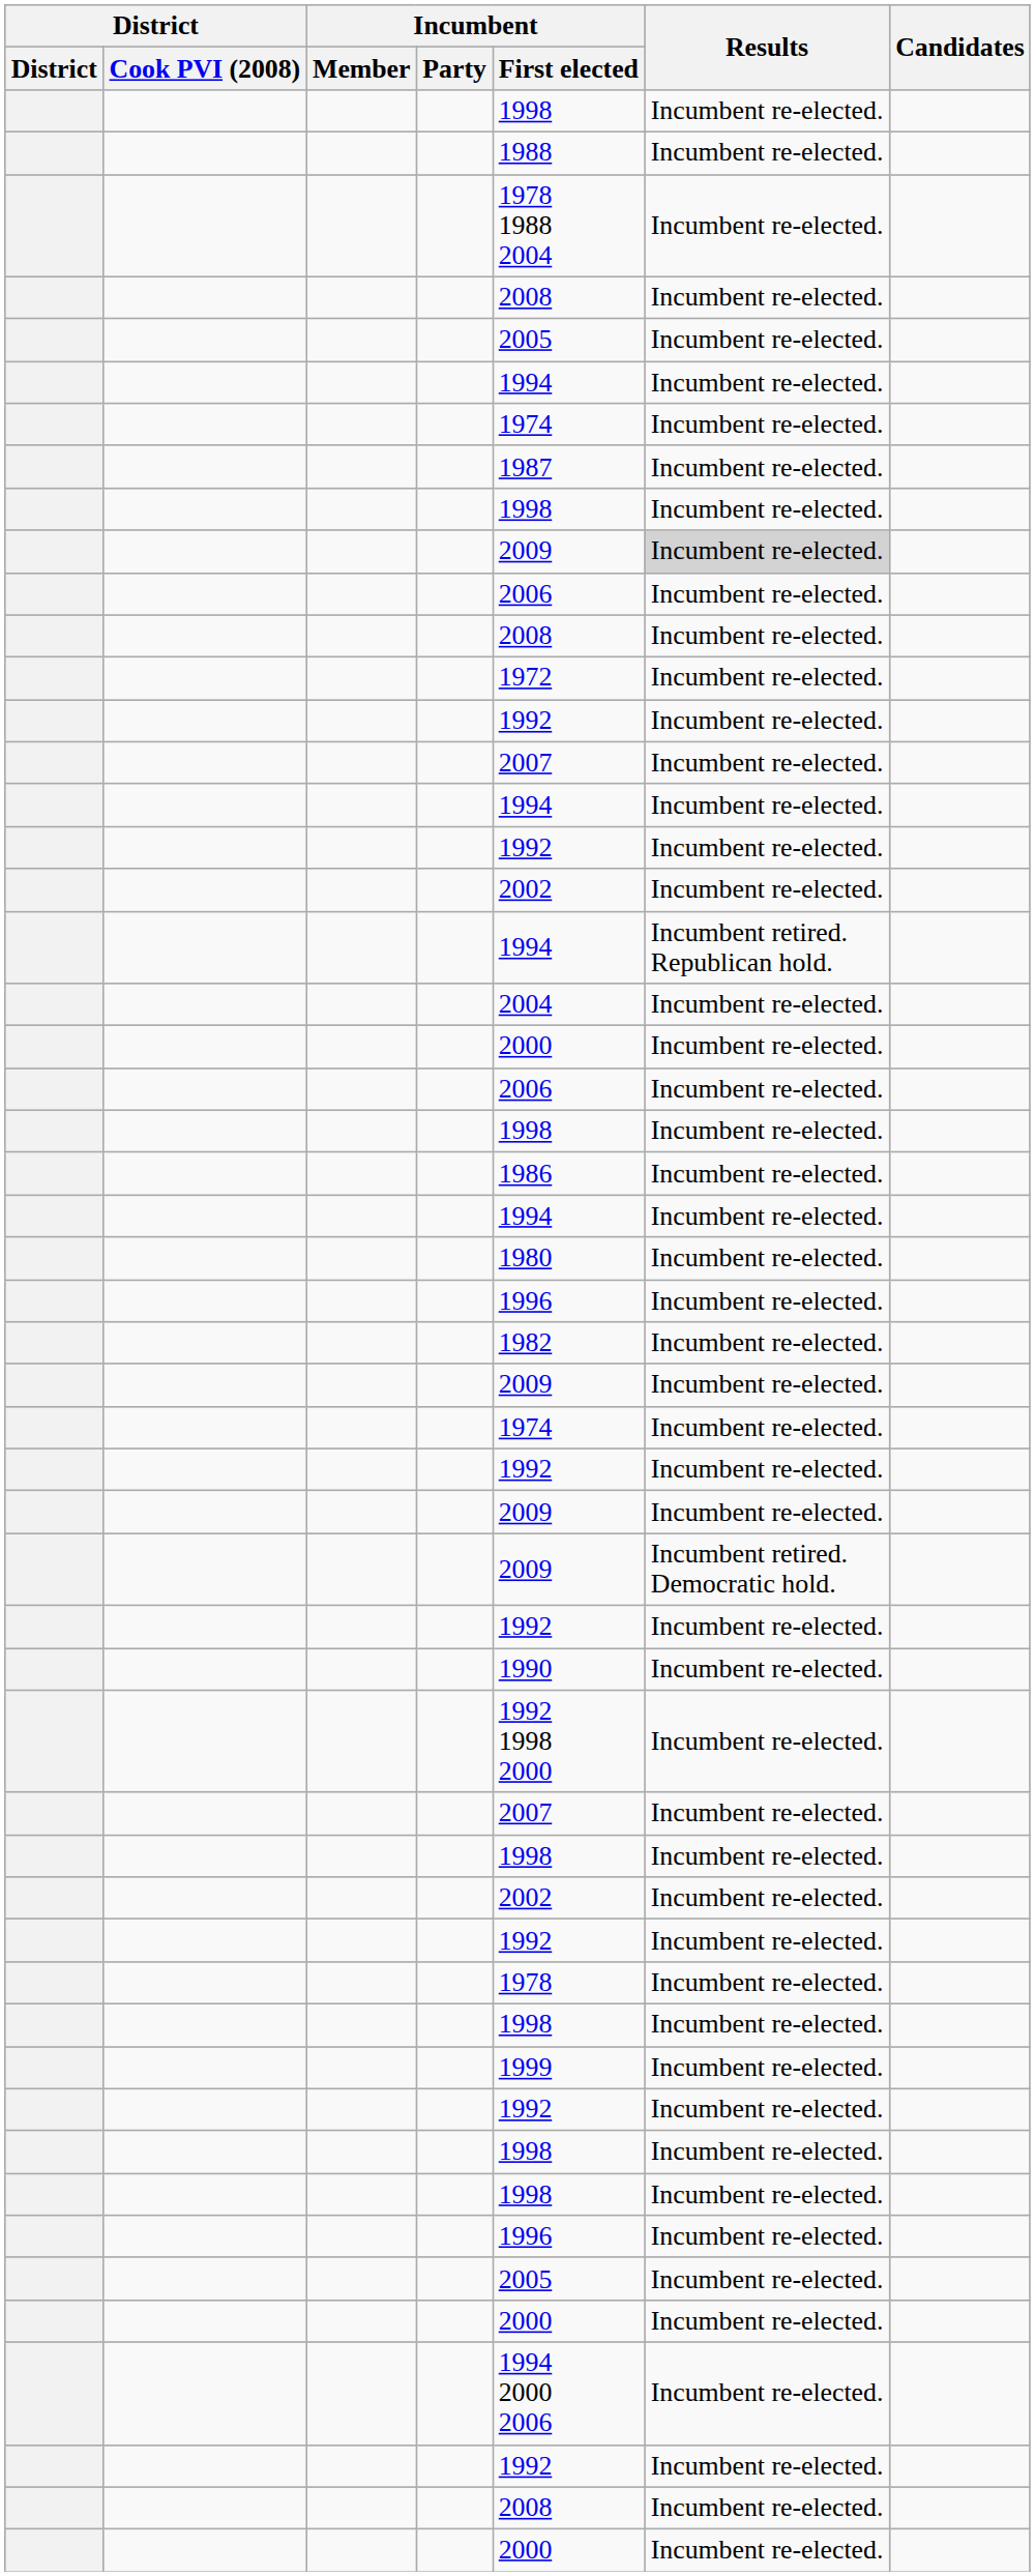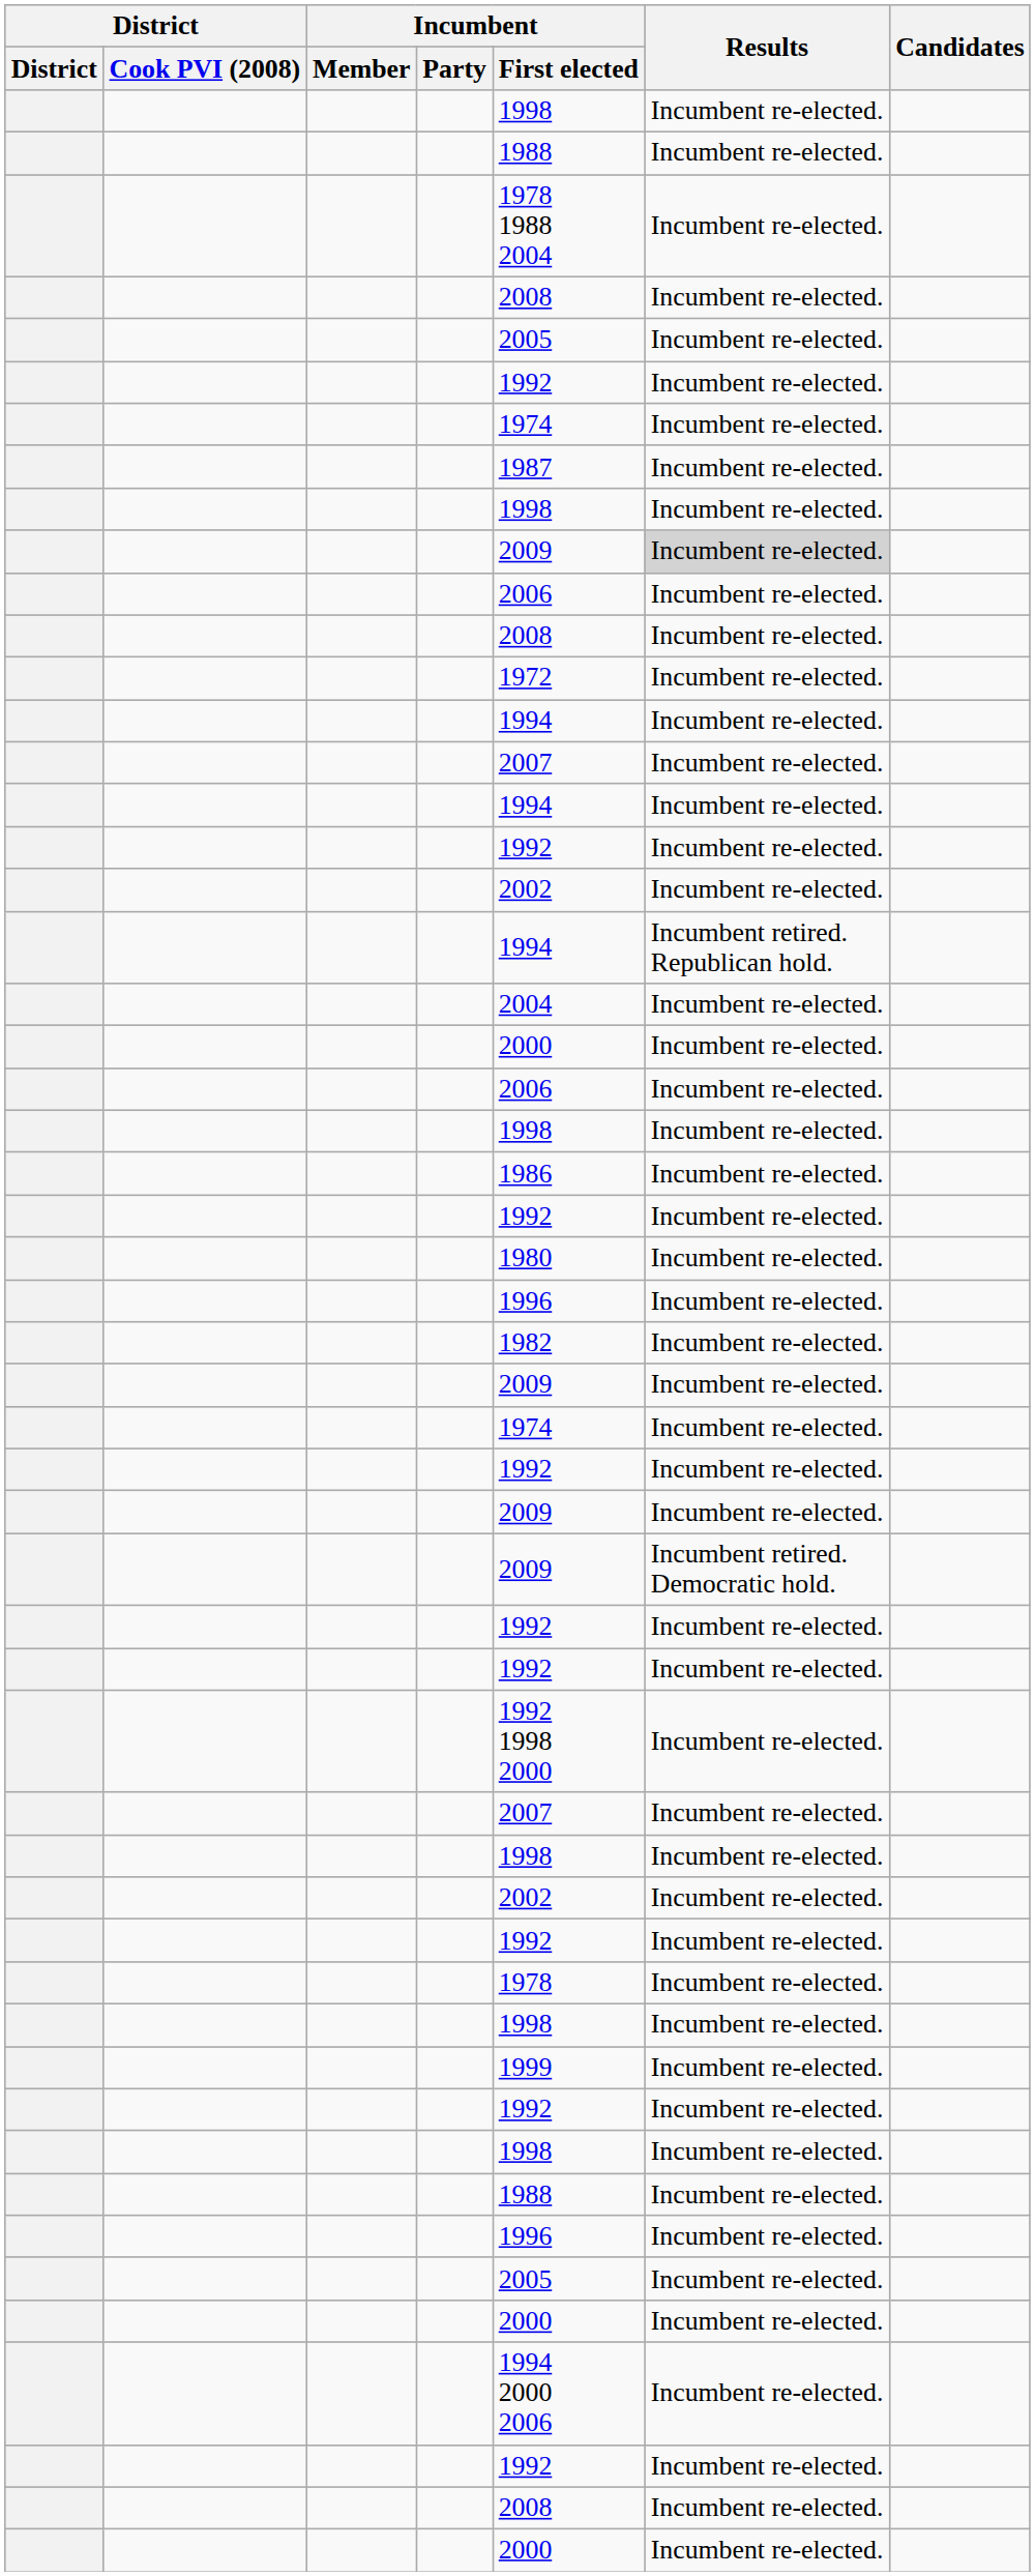row 8 | Incumbent / First elected: 1994 -> 1992
row 16 | Incumbent / First elected: 1992 -> 1994
row 27 | Incumbent / First elected: 1994 -> 1992
row 37 | Incumbent / First elected: 1990 -> 1992
row 48 | Incumbent / First elected: 1998 -> 1988
